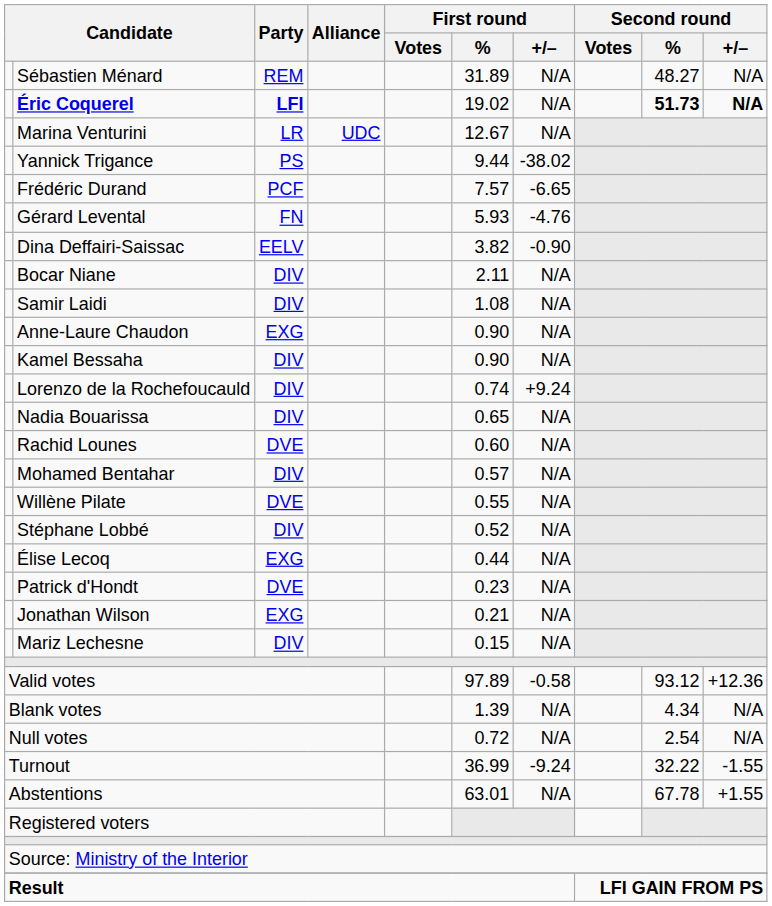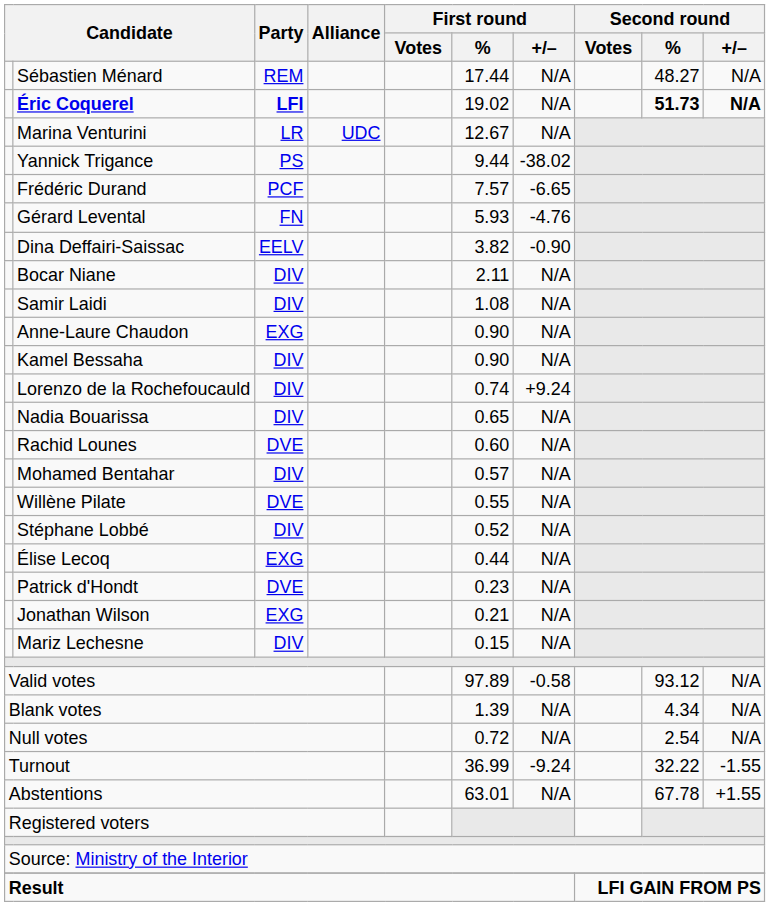Sébastien Ménard | First round / %: 31.89 -> 17.44
Valid votes | Second round / +/–: +12.36 -> N/A
